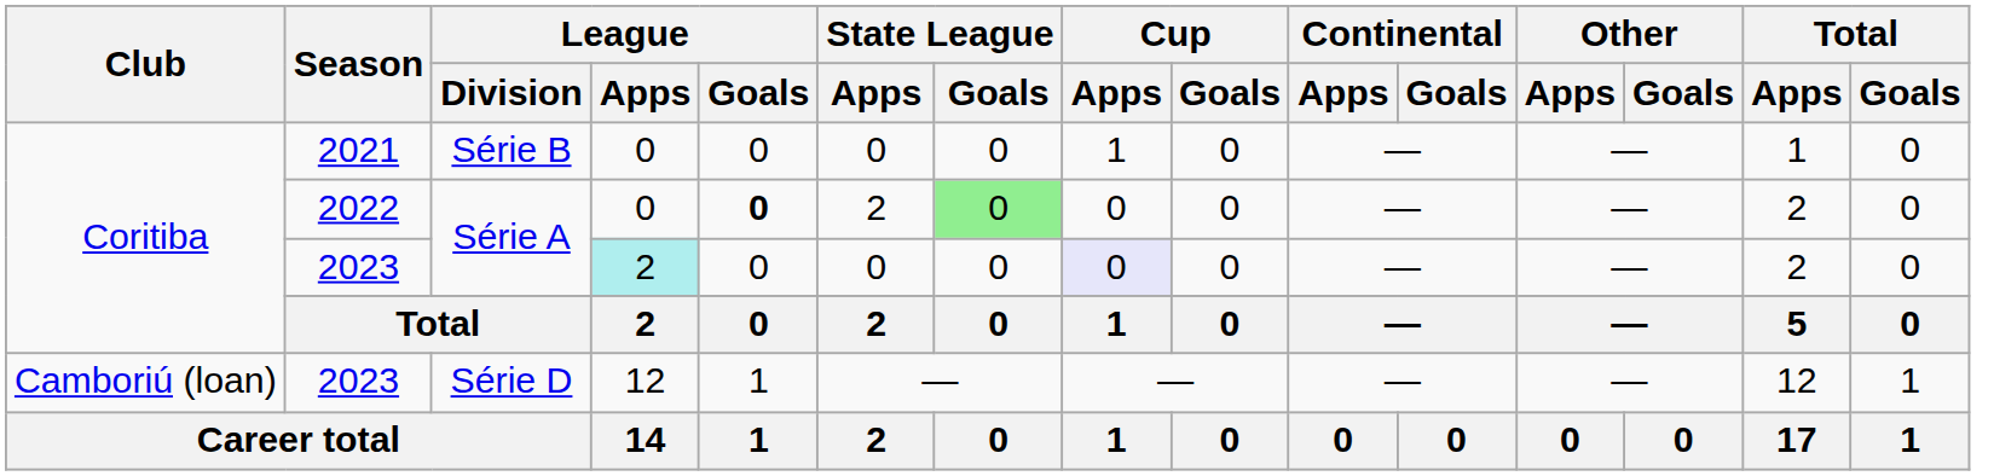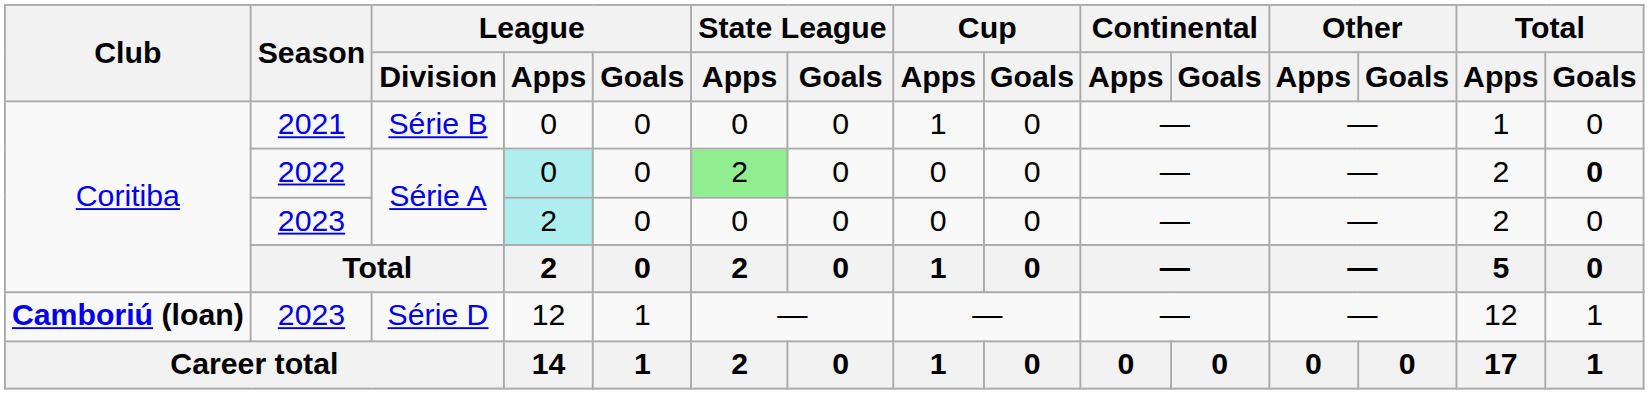2022 | League / Apps: no background -> paleturquoise background
2022 | League / Goals: bold -> normal
2022 | State League / Apps: no background -> lightgreen background
2022 | State League / Goals: lightgreen background -> no background
2022 | Total / Goals: normal -> bold
2023 / Série A | Cup / Apps: lavender background -> no background
2023 / Série D | Club: normal -> bold
